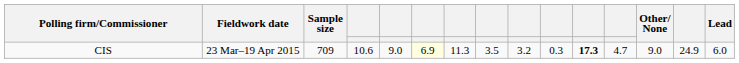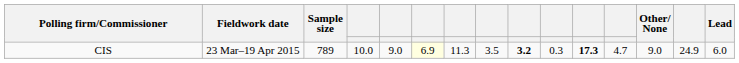CIS | Sample size: 709 -> 789
CIS | column 4: 10.6 -> 10.0
CIS | column 9: normal -> bold
